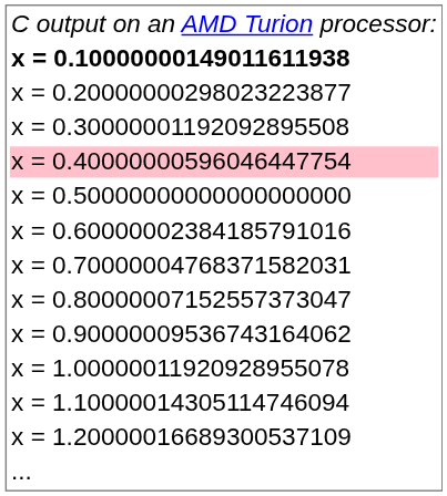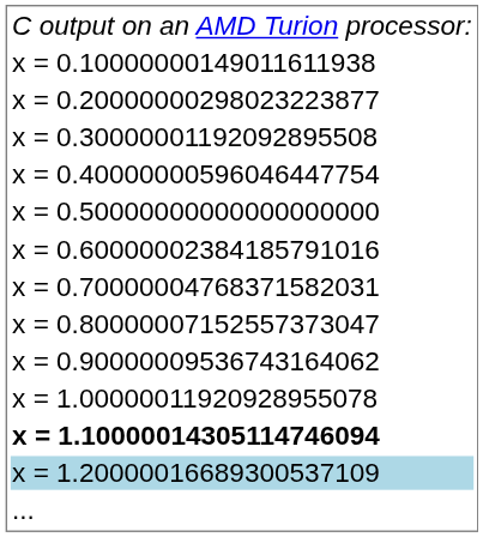row 2 | column 1: bold -> normal
row 5 | column 1: pink background -> no background
row 12 | column 1: normal -> bold
row 13 | column 1: no background -> lightblue background
